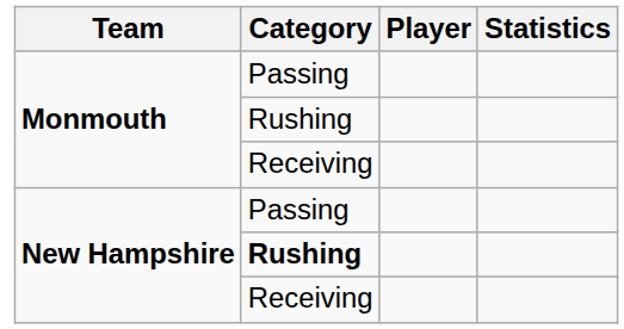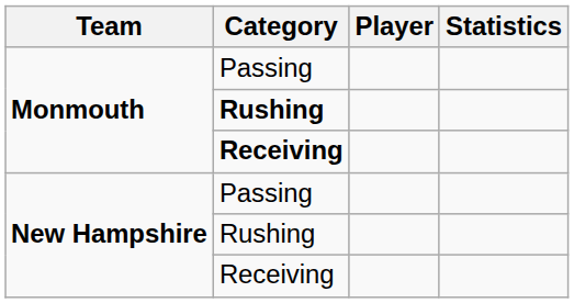Monmouth / Rushing | Category: normal -> bold
Monmouth / Receiving | Category: normal -> bold
New Hampshire / Rushing | Category: bold -> normal
